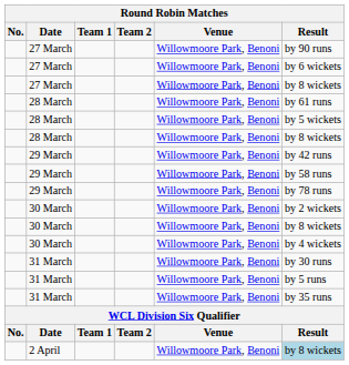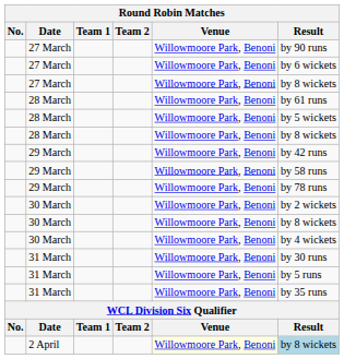2 April | Venue: no background -> lightyellow background
